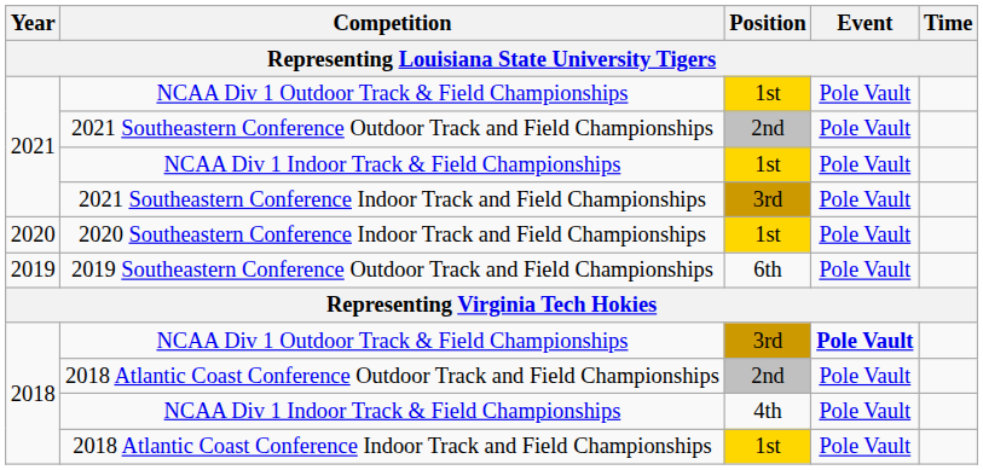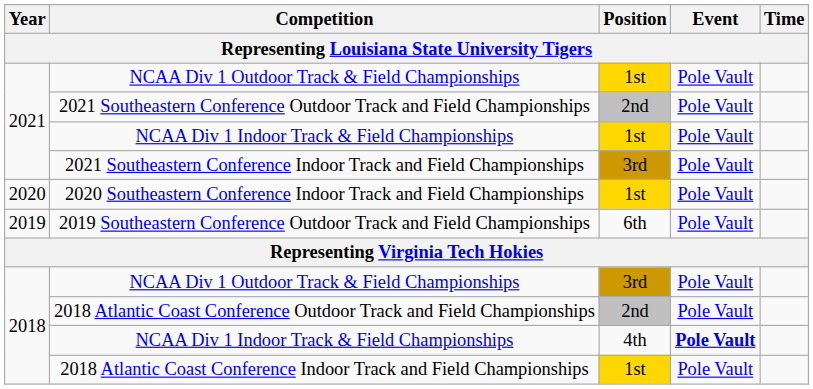NCAA Div 1 Outdoor Track & Field Championships / 3rd | Event: bold -> normal
NCAA Div 1 Indoor Track & Field Championships / 4th | Event: normal -> bold
